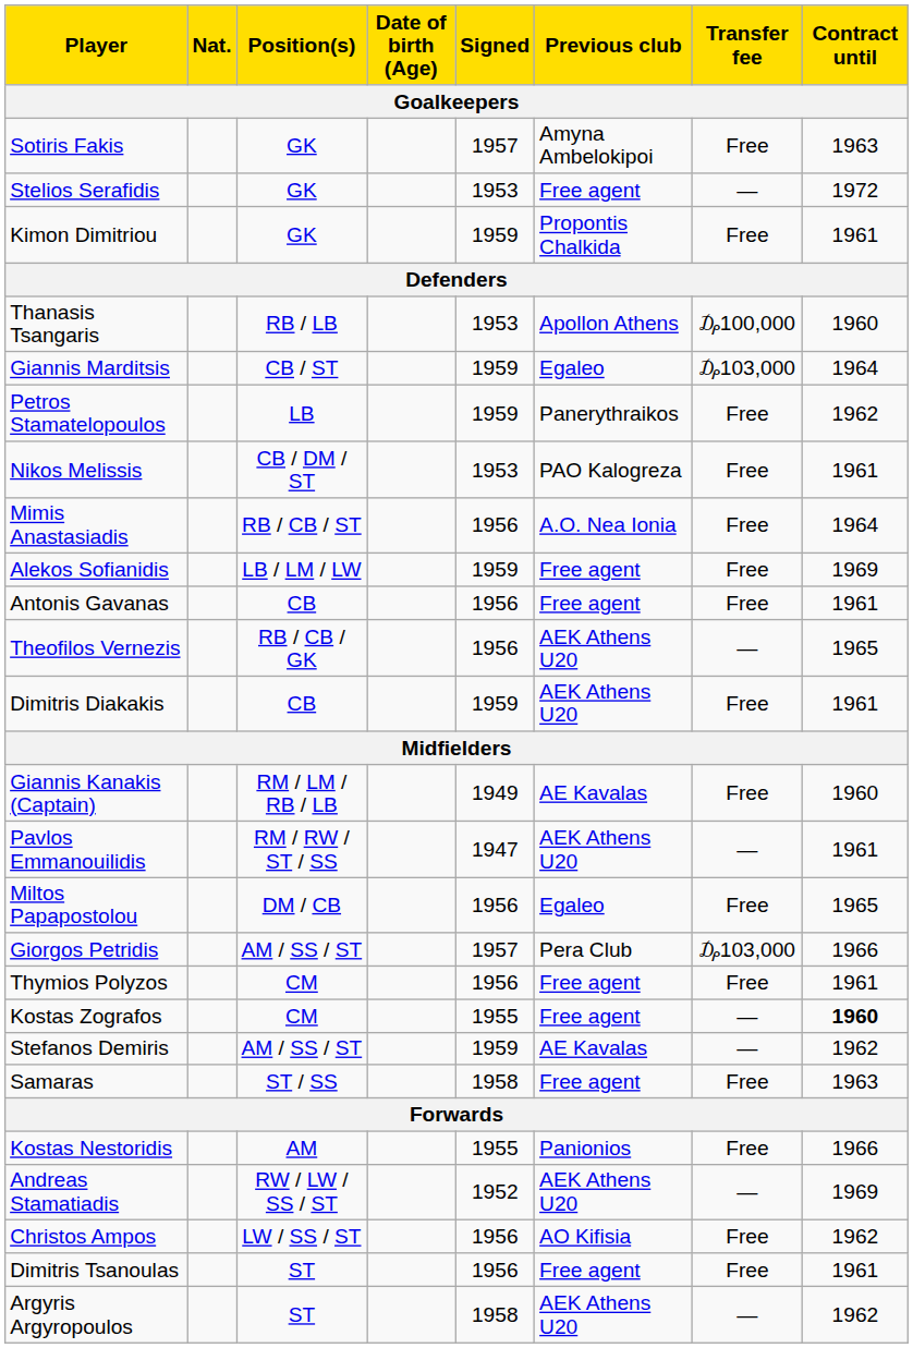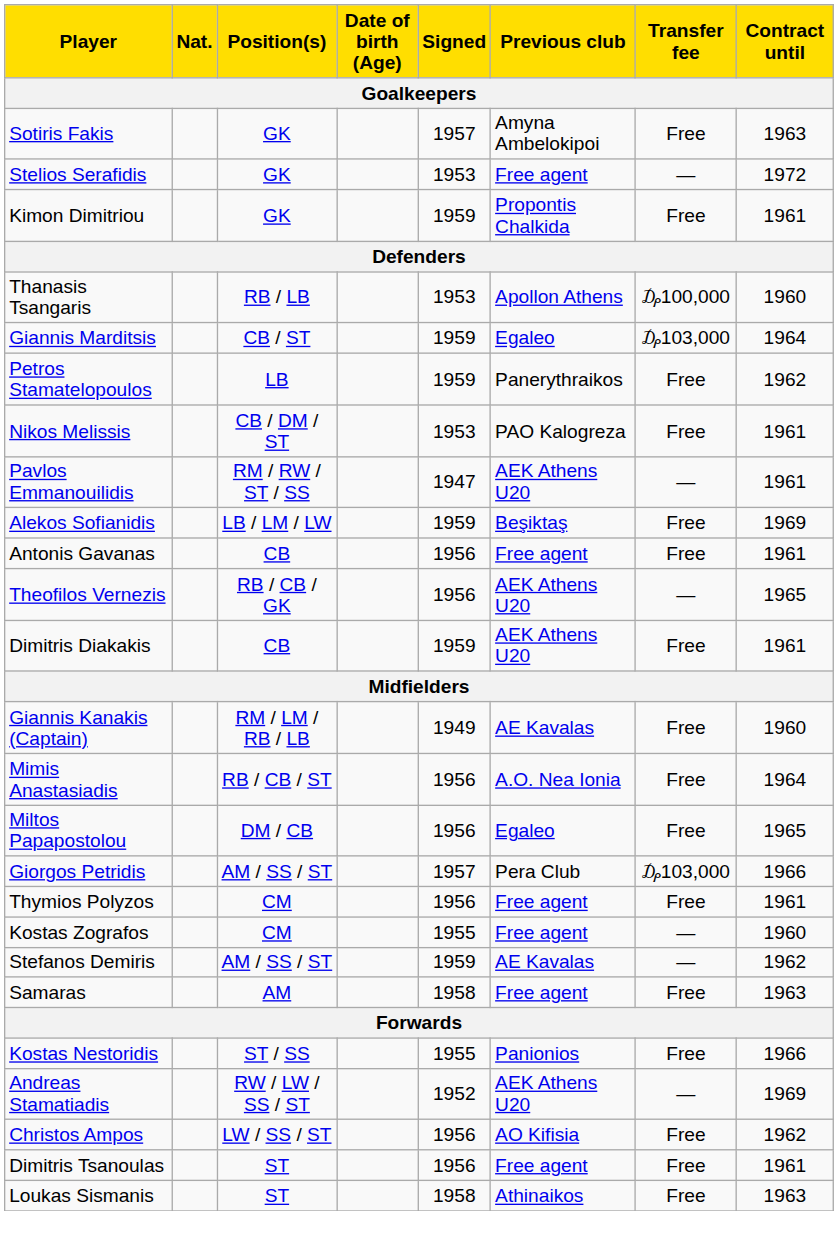rows swapped: Mimis Anastasiadis <-> Pavlos Emmanouilidis
Alekos Sofianidis | Previous club: Free agent -> Beşiktaş
Kostas Zografos | Contract until: bold -> normal
Samaras | Position(s): ST / SS -> AM
Kostas Nestoridis | Position(s): AM -> ST / SS
- row: Argyris Argyropoulos | ST | 1958 | AEK Athens U20 | — | 1962
+ row: Loukas Sismanis | ST | 1958 | Athinaikos | Free | 1963
